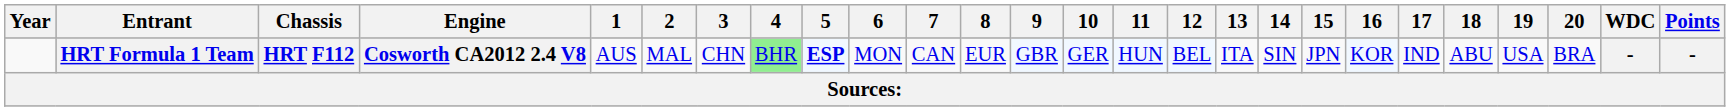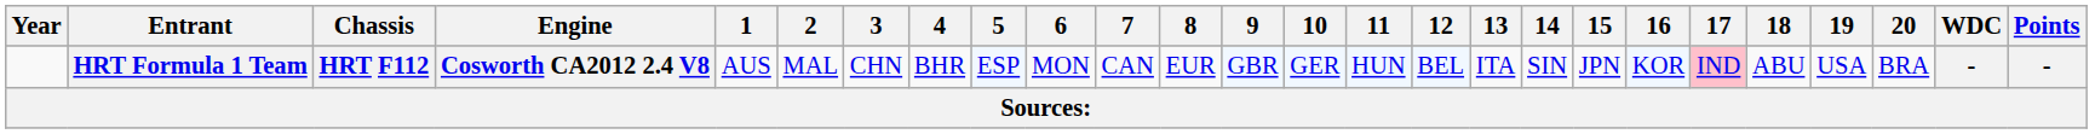HRT Formula 1 Team | 4: lightgreen background -> no background
HRT Formula 1 Team | 5: bold -> normal
HRT Formula 1 Team | 17: no background -> pink background
